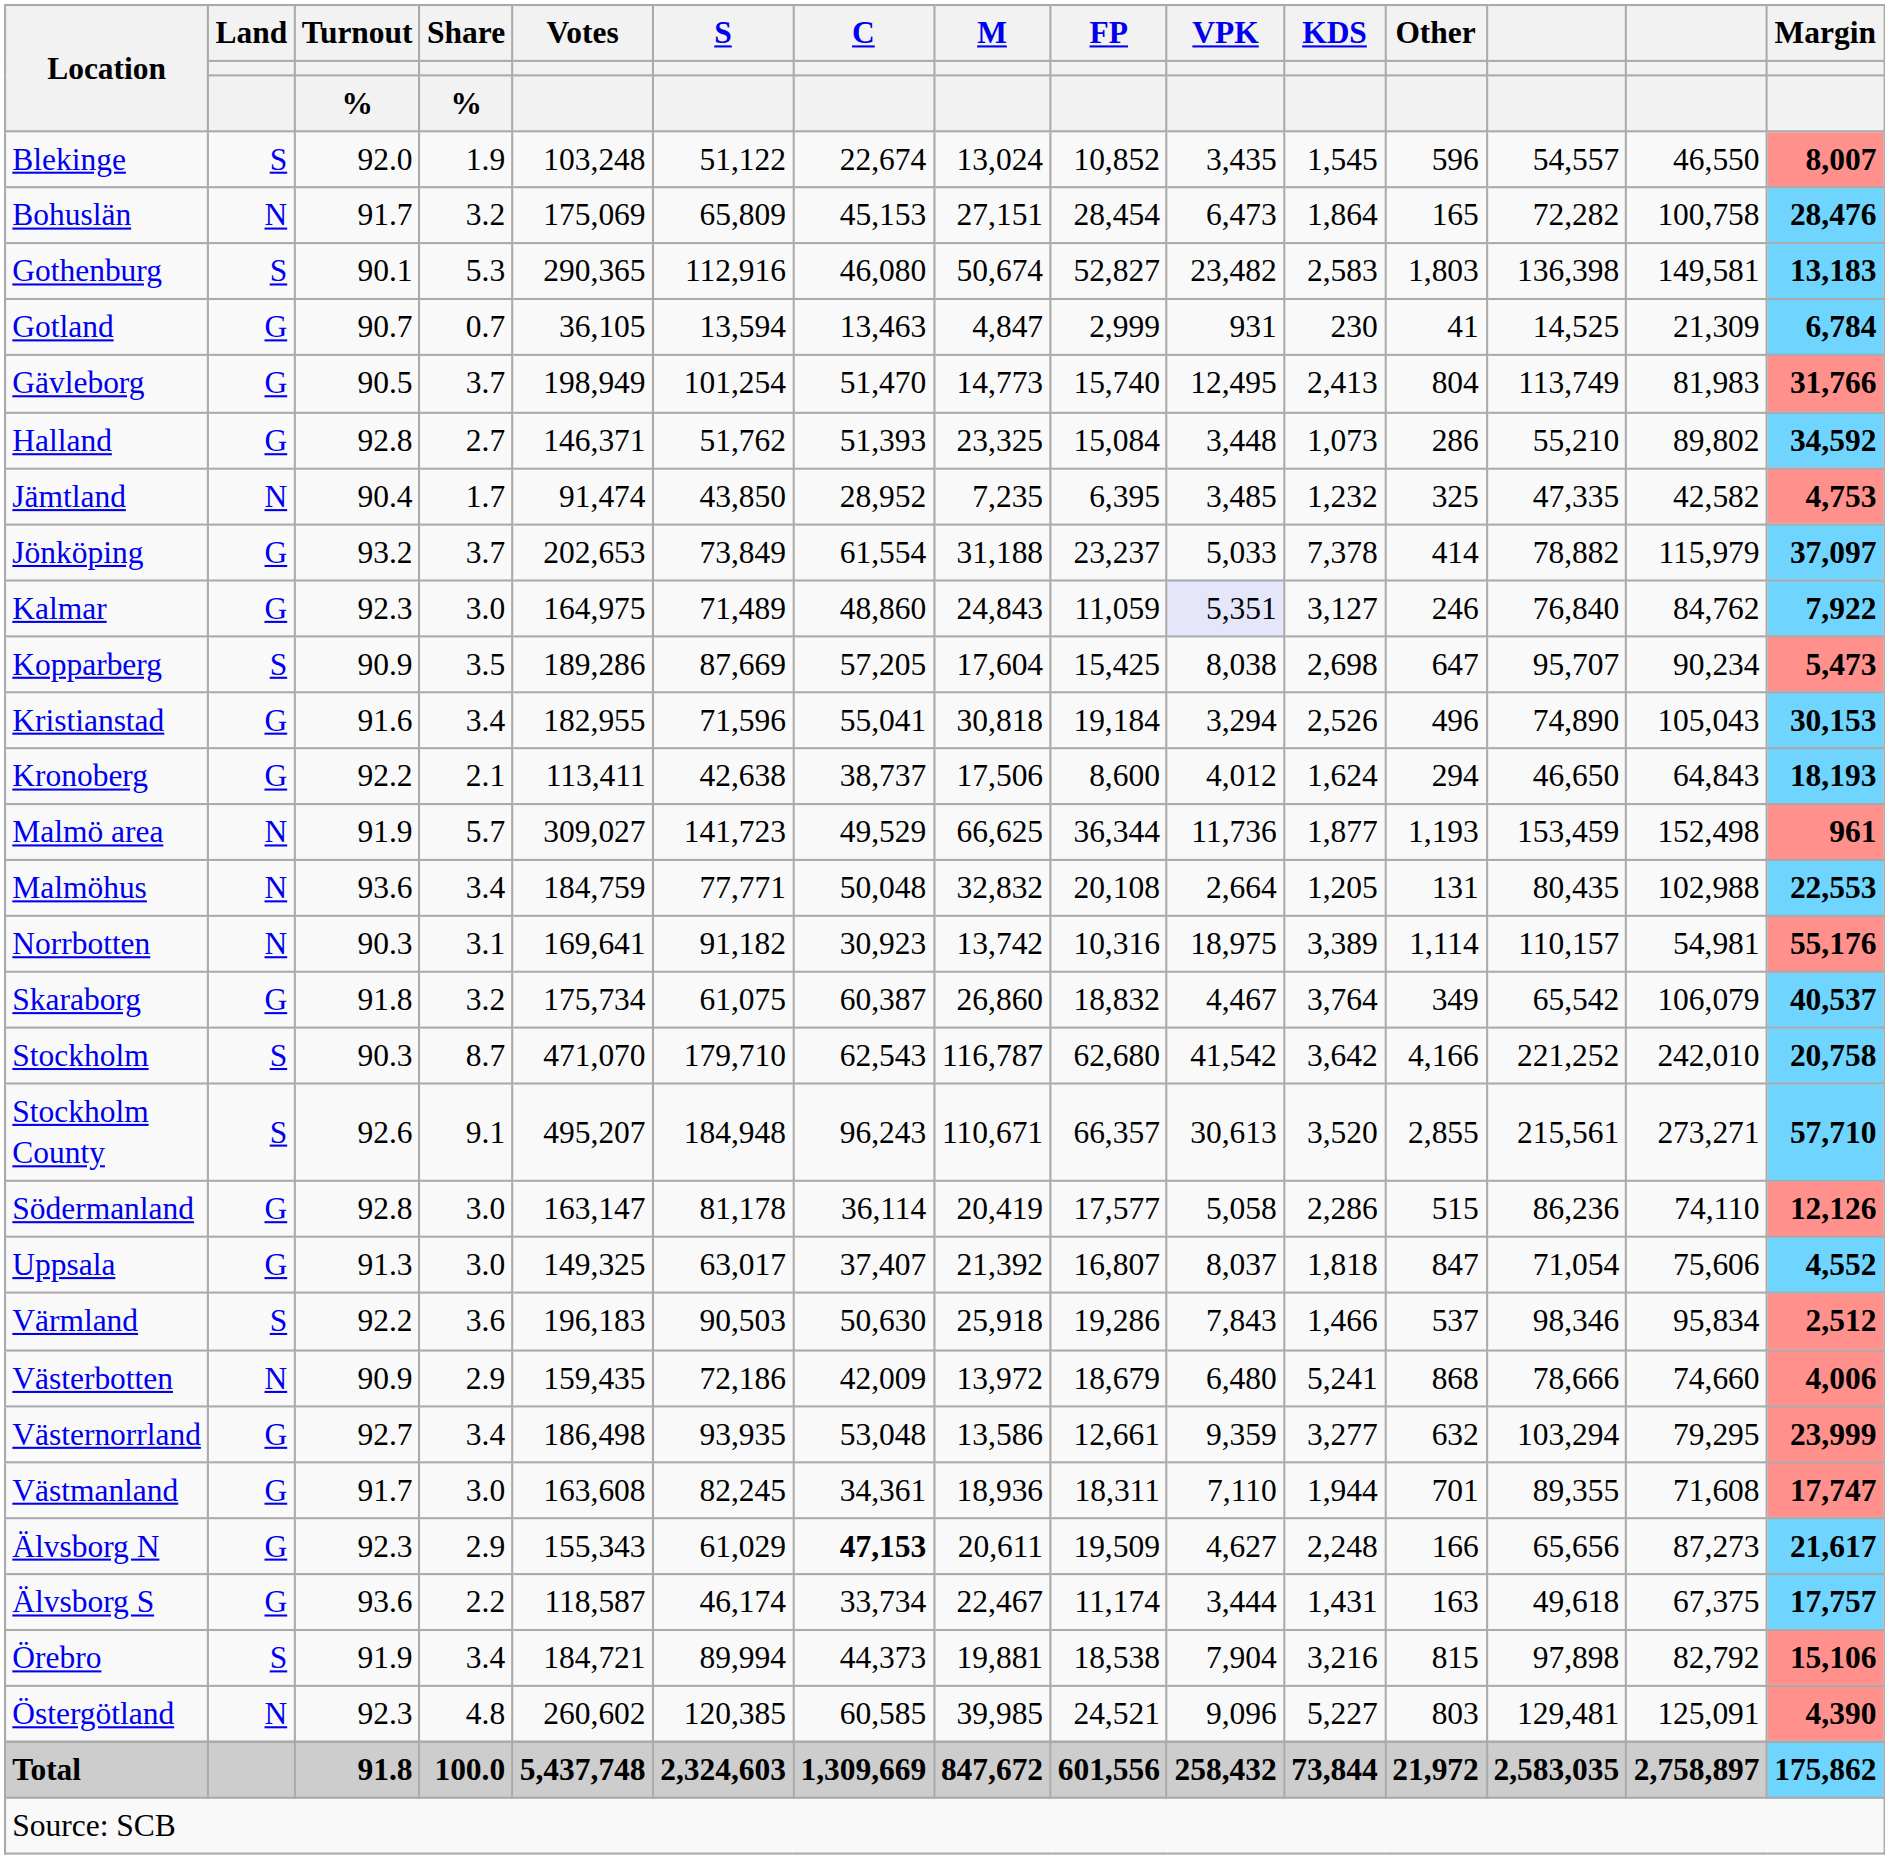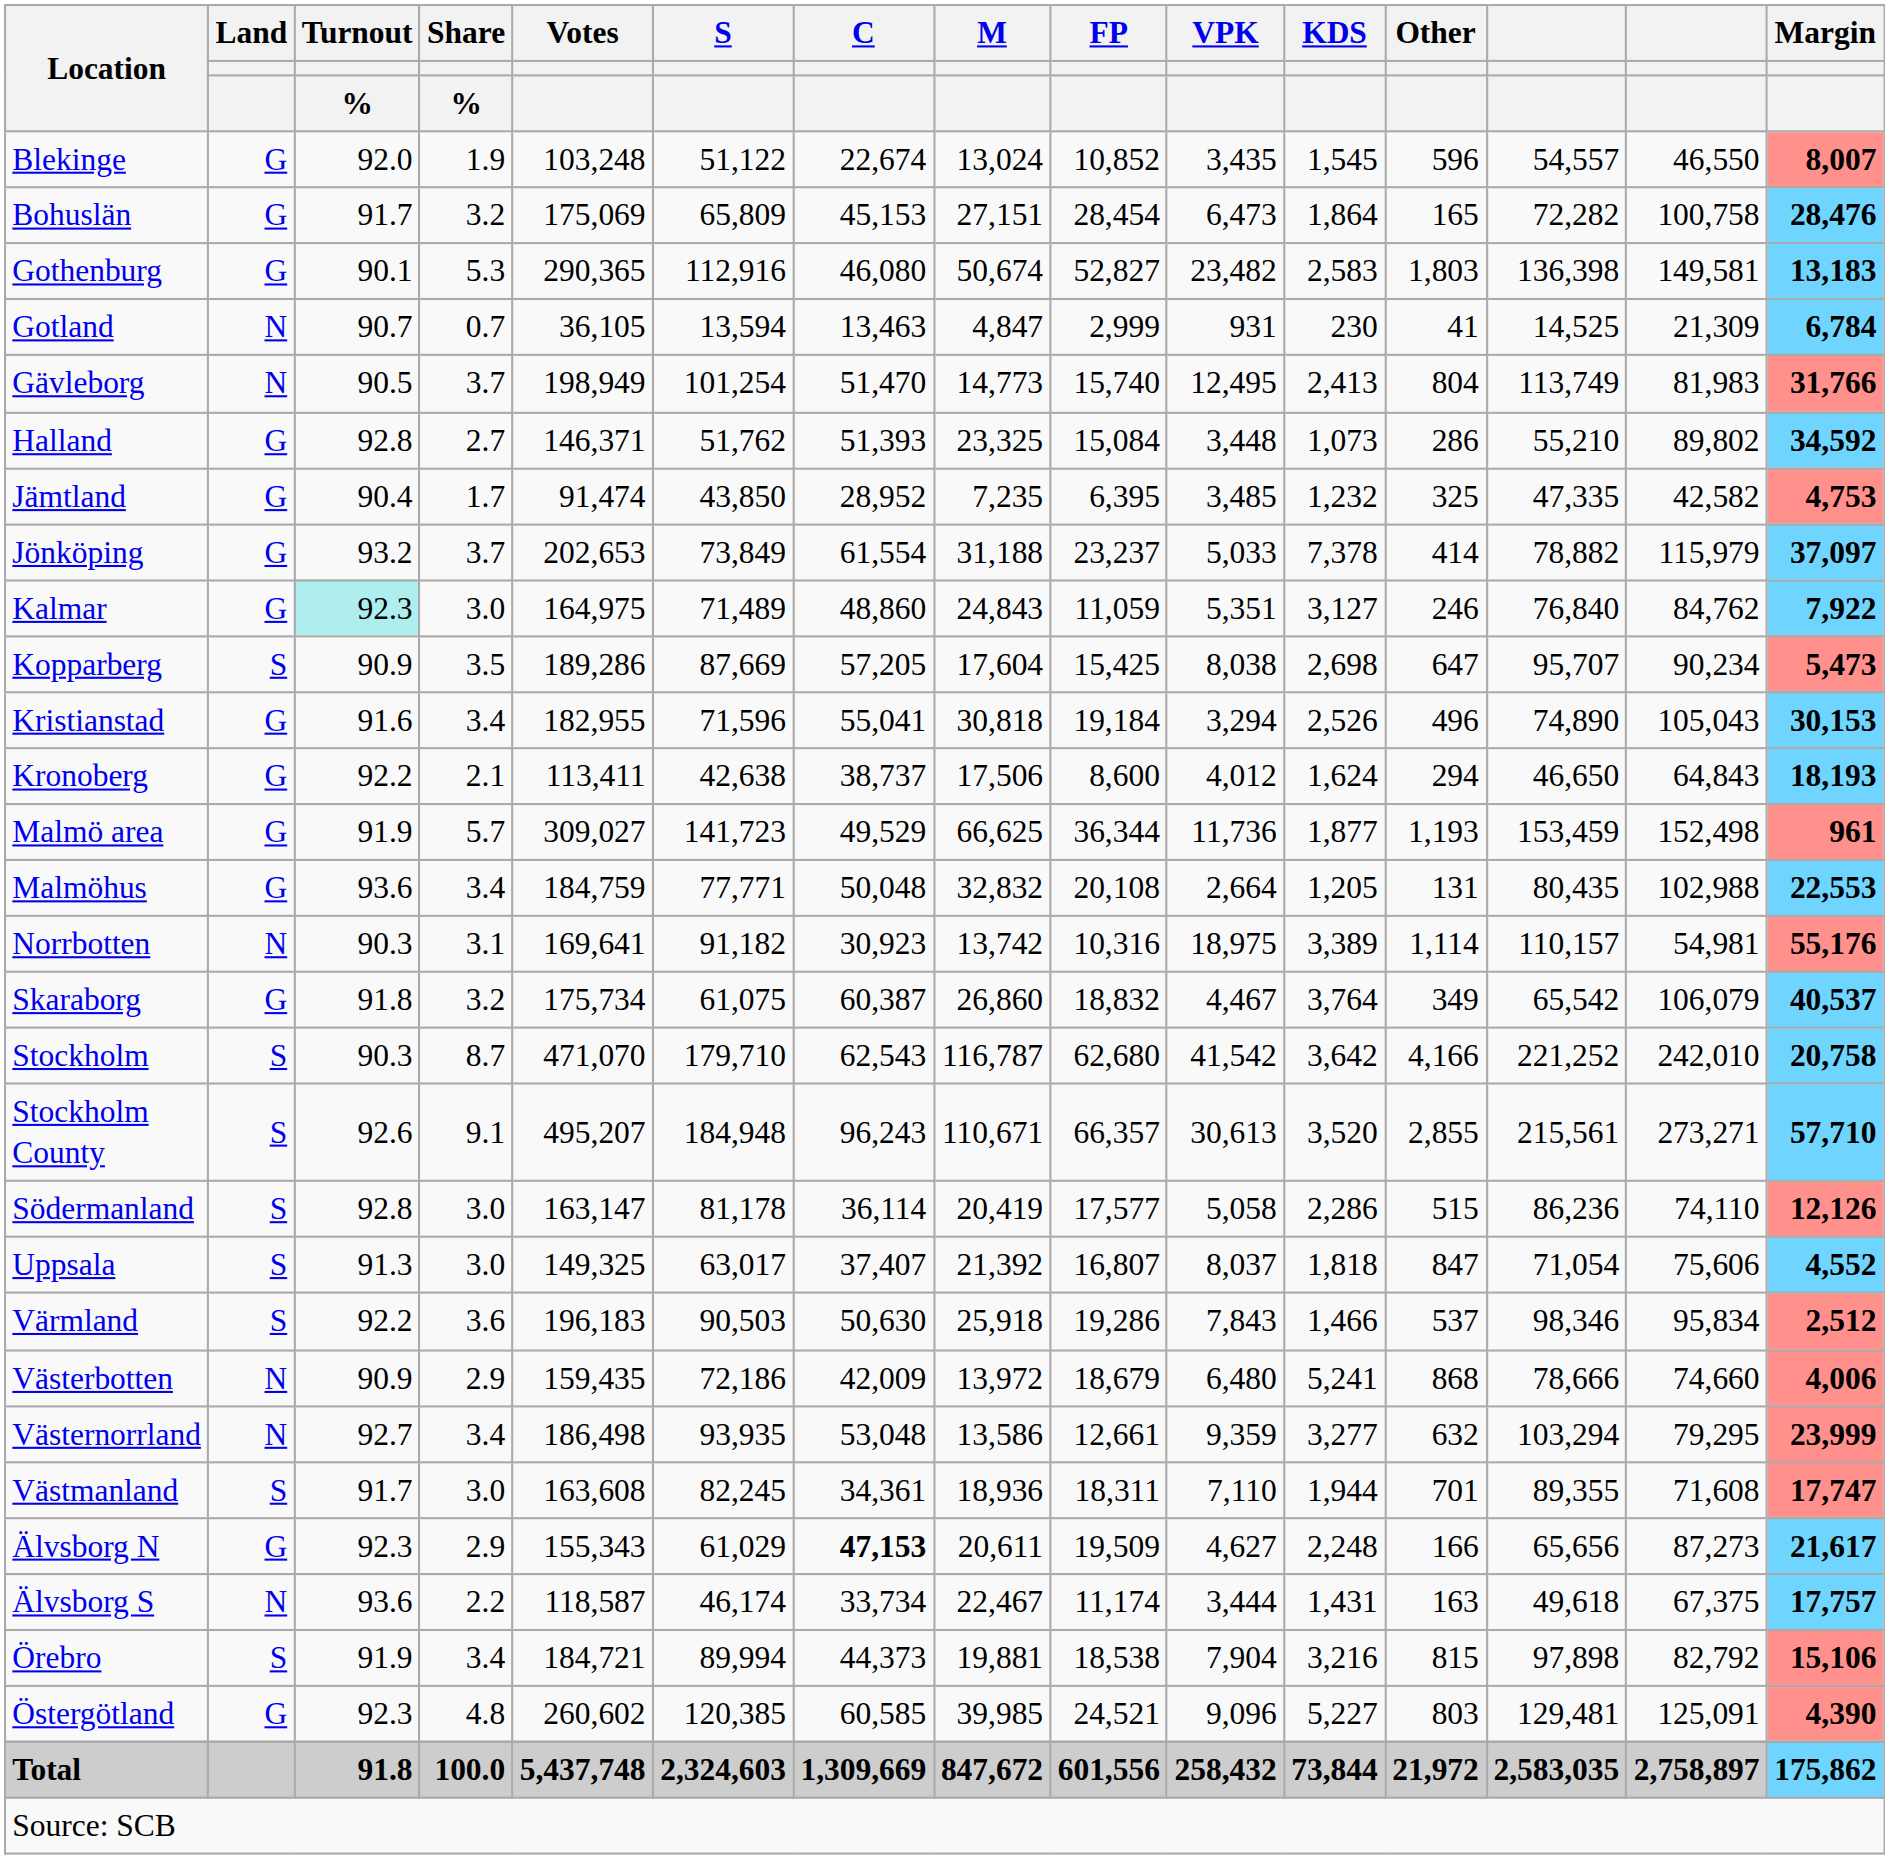Blekinge | Land: S -> G
Bohuslän | Land: N -> G
Gothenburg | Land: S -> G
Gotland | Land: G -> N
Gävleborg | Land: G -> N
Jämtland | Land: N -> G
Kalmar | Turnout / %: no background -> paleturquoise background
Kalmar | VPK: lavender background -> no background
Malmö area | Land: N -> G
Malmöhus | Land: N -> G
Södermanland | Land: G -> S
Uppsala | Land: G -> S
Västernorrland | Land: G -> N
Västmanland | Land: G -> S
Älvsborg S | Land: G -> N
Östergötland | Land: N -> G
